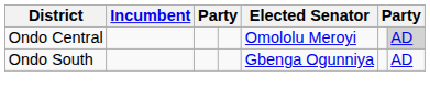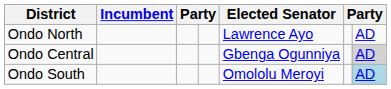+ row: Ondo North | Lawrence Ayo | AD
Ondo Central | Elected Senator: Omololu Meroyi -> Gbenga Ogunniya
Ondo South | Elected Senator: Gbenga Ogunniya -> Omololu Meroyi
Ondo South | column 7: no background -> lightblue background
